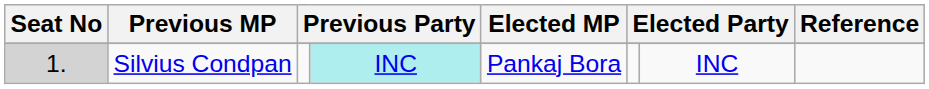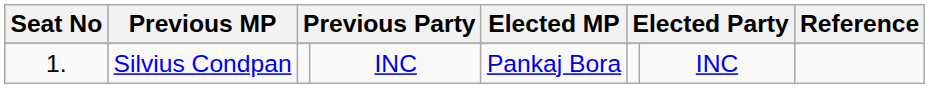Silvius Condpan | Seat No: lightgrey background -> no background
Silvius Condpan | column 4: paleturquoise background -> no background
